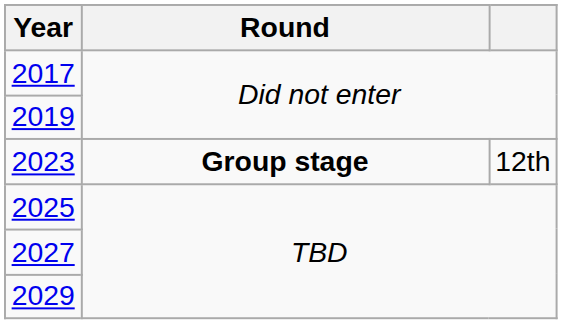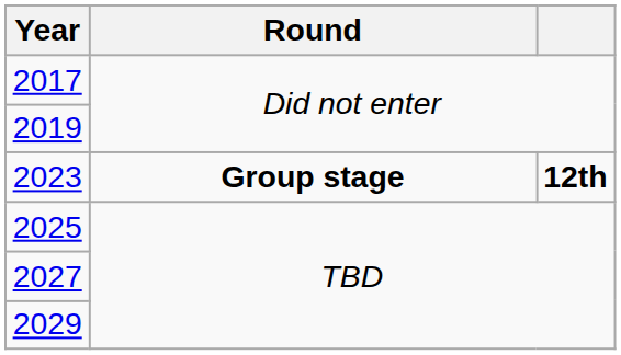2023 | column 3: normal -> bold
